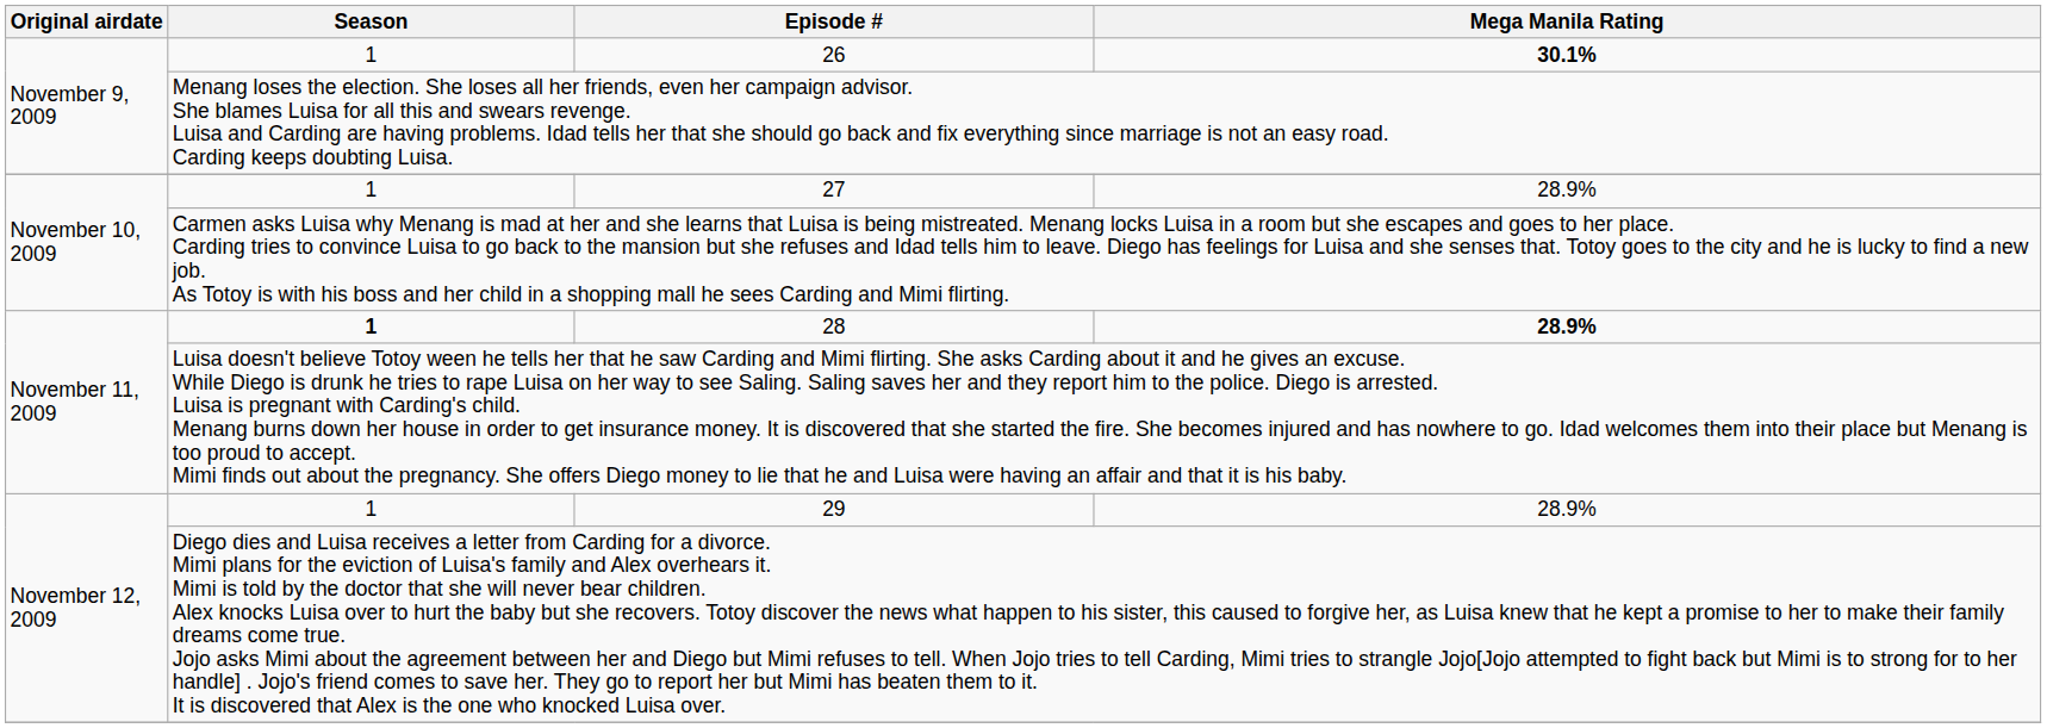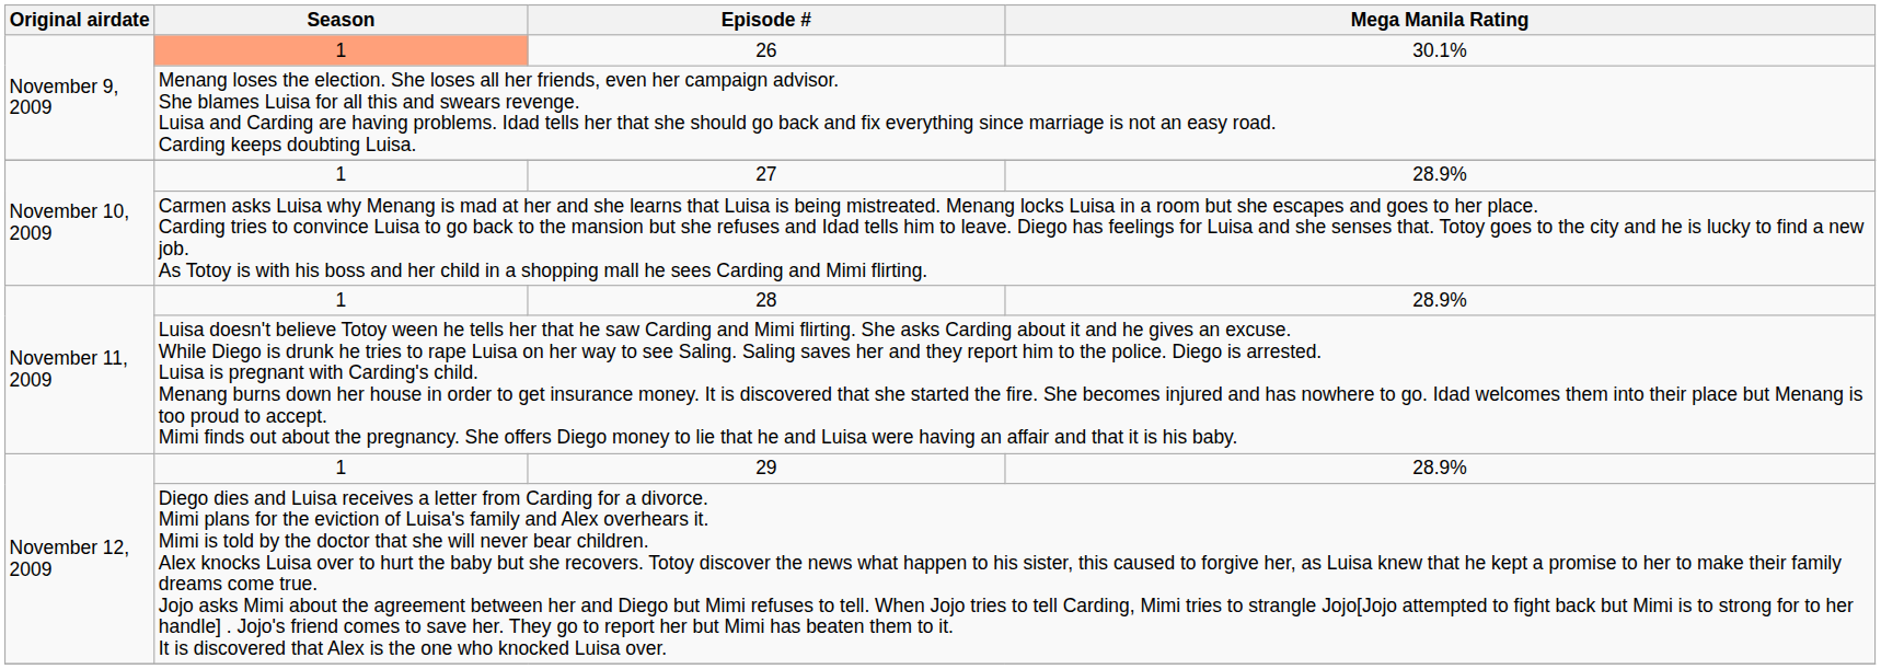26 | Season: no background -> lightsalmon background
26 | Mega Manila Rating: bold -> normal
28 | Season: bold -> normal
28 | Mega Manila Rating: bold -> normal
